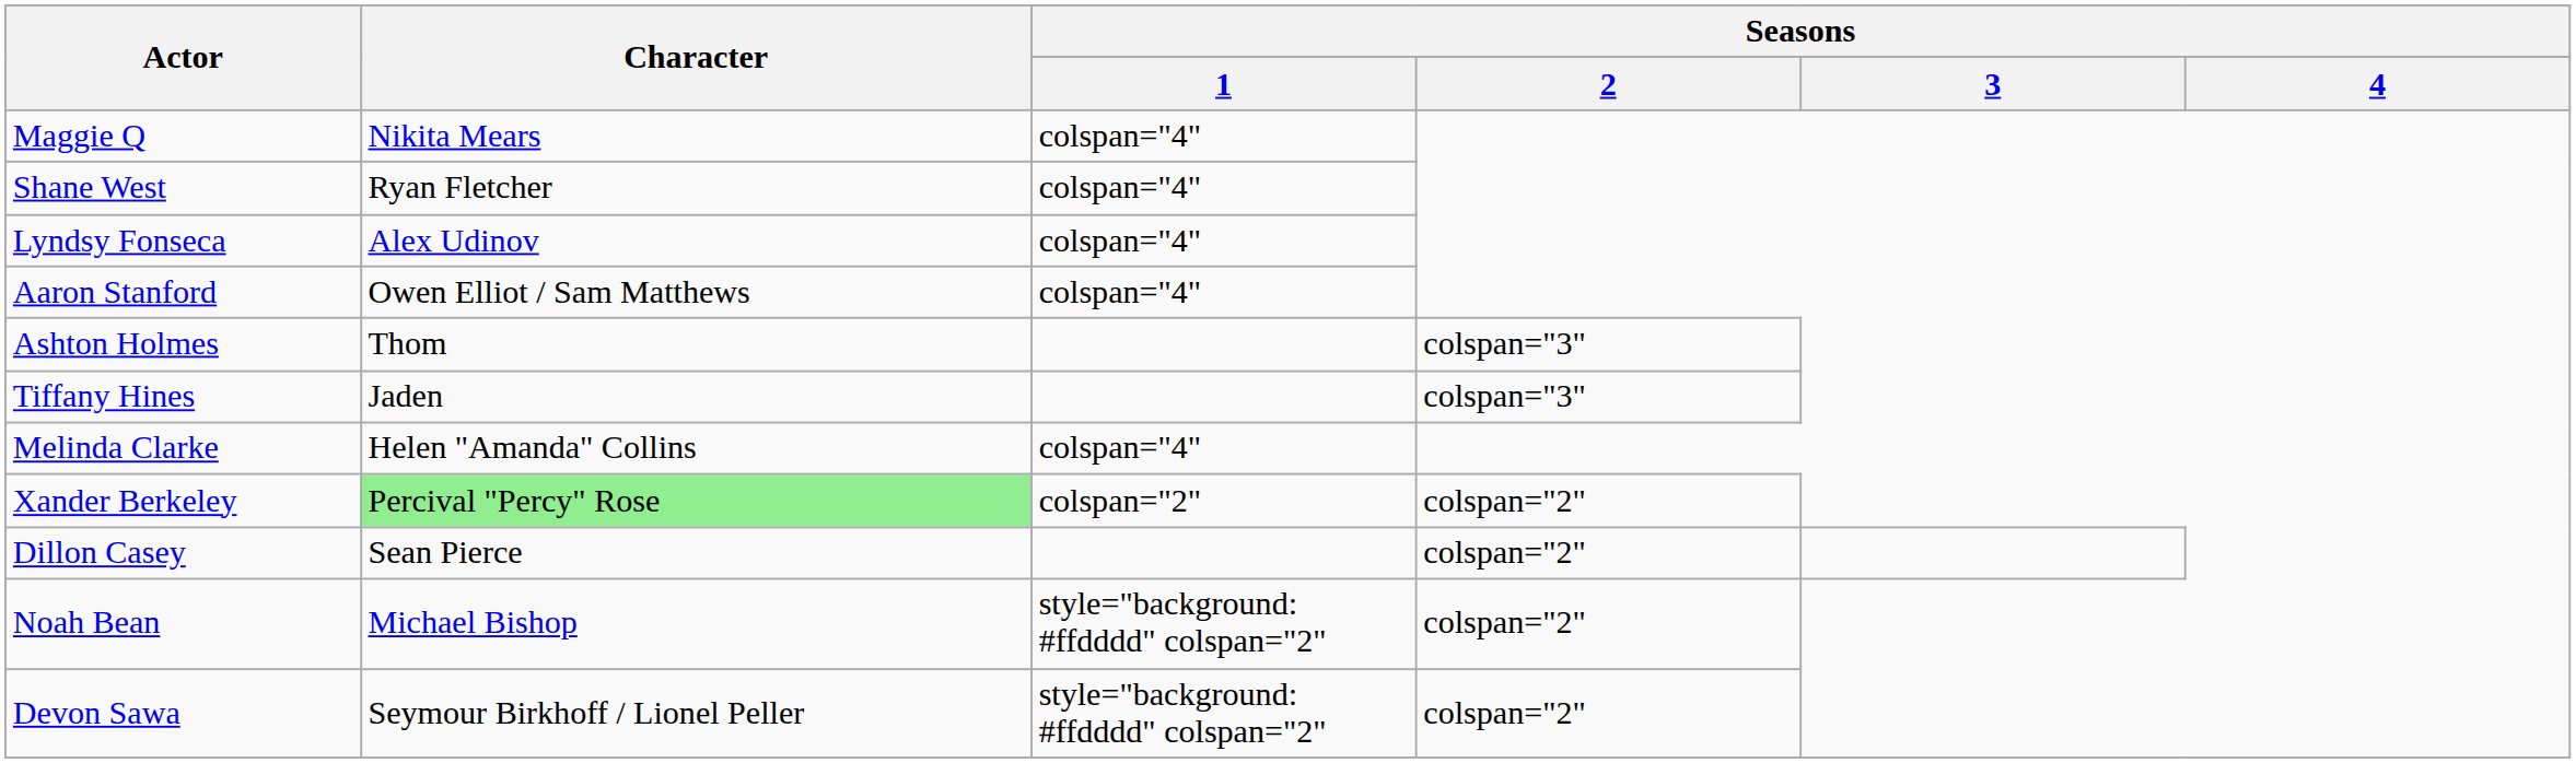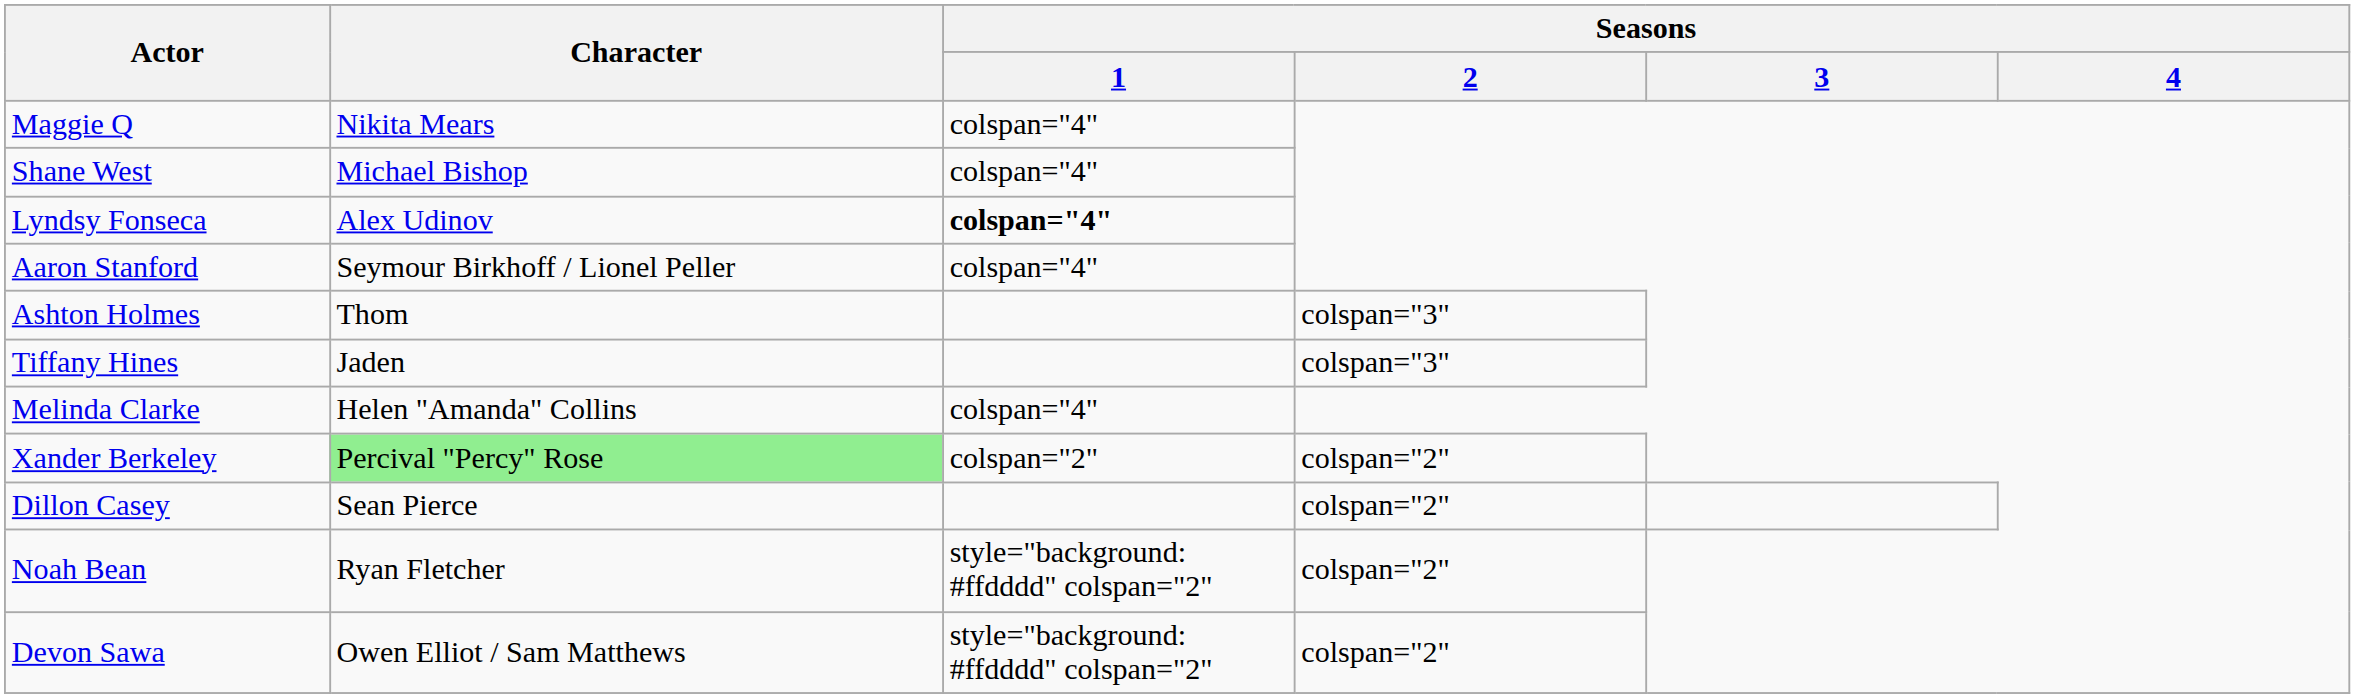Shane West | Character: Ryan Fletcher -> Michael Bishop
Lyndsy Fonseca | Seasons / 1: normal -> bold
Aaron Stanford | Character: Owen Elliot / Sam Matthews -> Seymour Birkhoff / Lionel Peller
Noah Bean | Character: Michael Bishop -> Ryan Fletcher
Devon Sawa | Character: Seymour Birkhoff / Lionel Peller -> Owen Elliot / Sam Matthews
